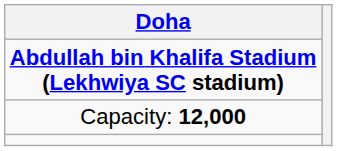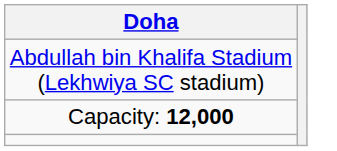Abdullah bin Khalifa Stadium (Lekhwiya SC stadium) | Doha: bold -> normal
